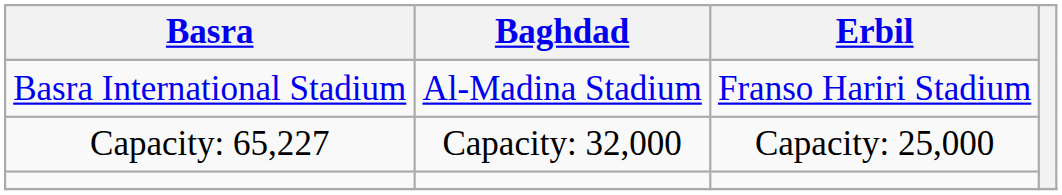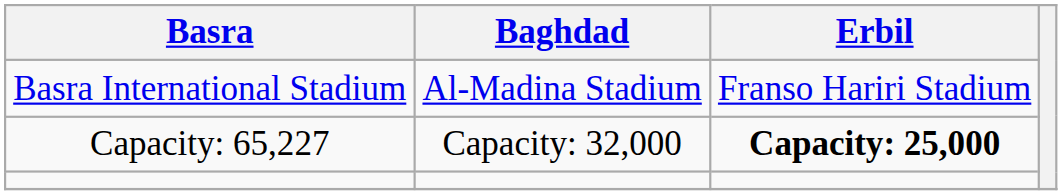Capacity: 65,227 | Erbil: normal -> bold
